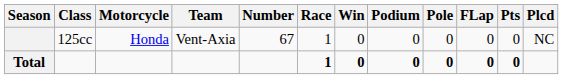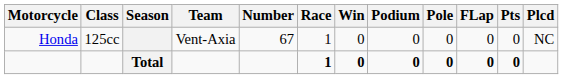columns swapped: Season <-> Motorcycle
